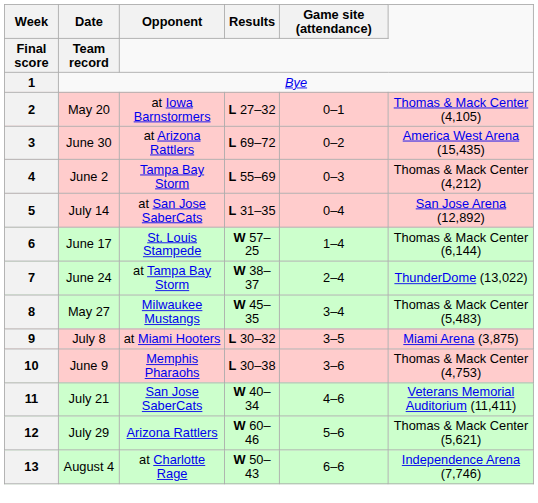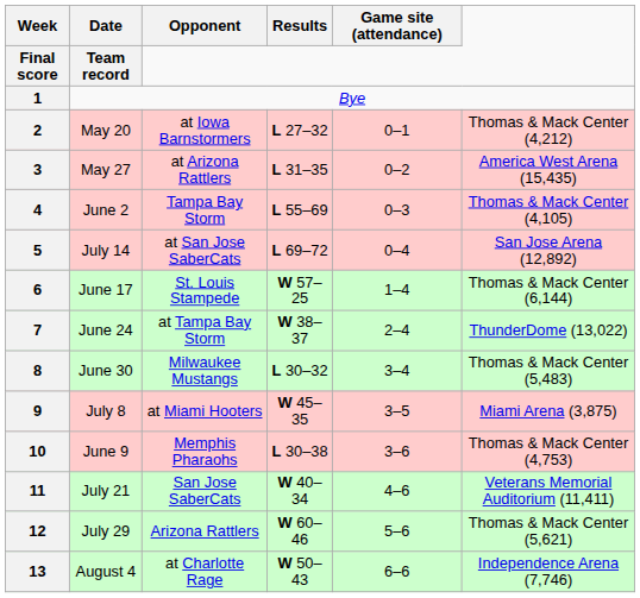2 | column 6: Thomas & Mack Center (4,105) -> Thomas & Mack Center (4,212)
3 | Date / Team record: June 30 -> May 27
3 | Results: L 69–72 -> L 31–35
4 | column 6: Thomas & Mack Center (4,212) -> Thomas & Mack Center (4,105)
5 | Results: L 31–35 -> L 69–72
8 | Date / Team record: May 27 -> June 30
8 | Results: W 45–35 -> L 30–32
9 | Results: L 30–32 -> W 45–35
